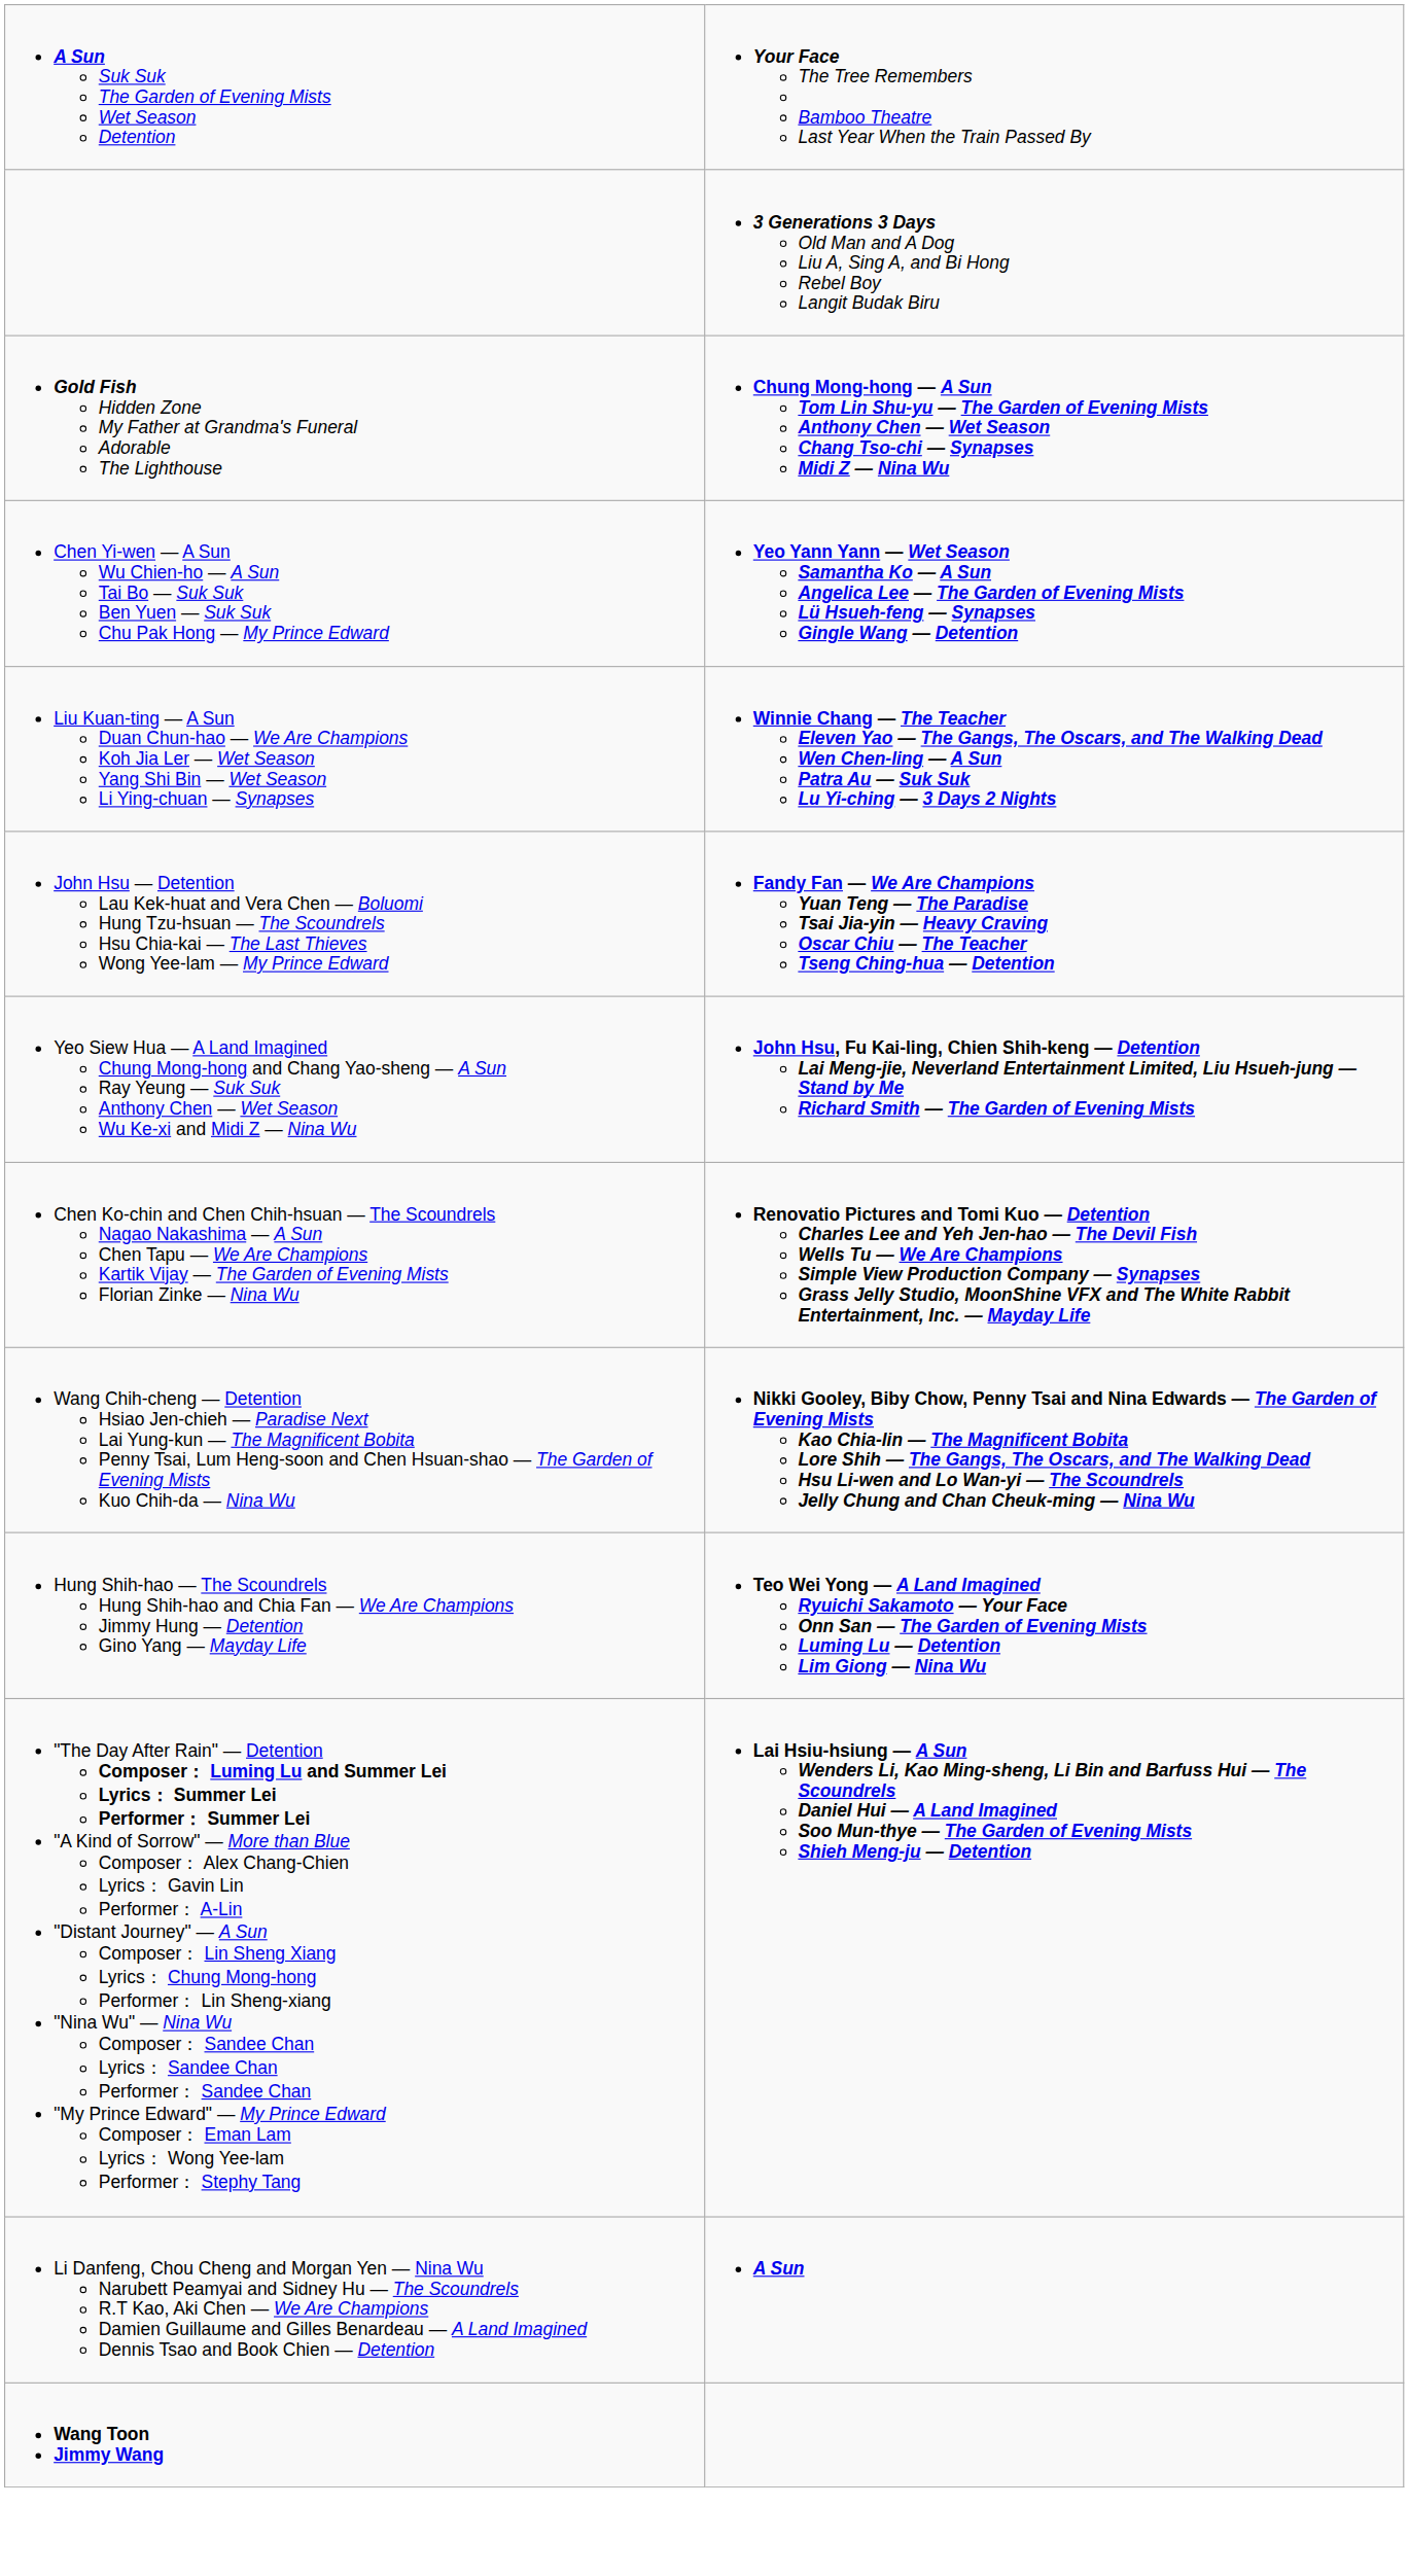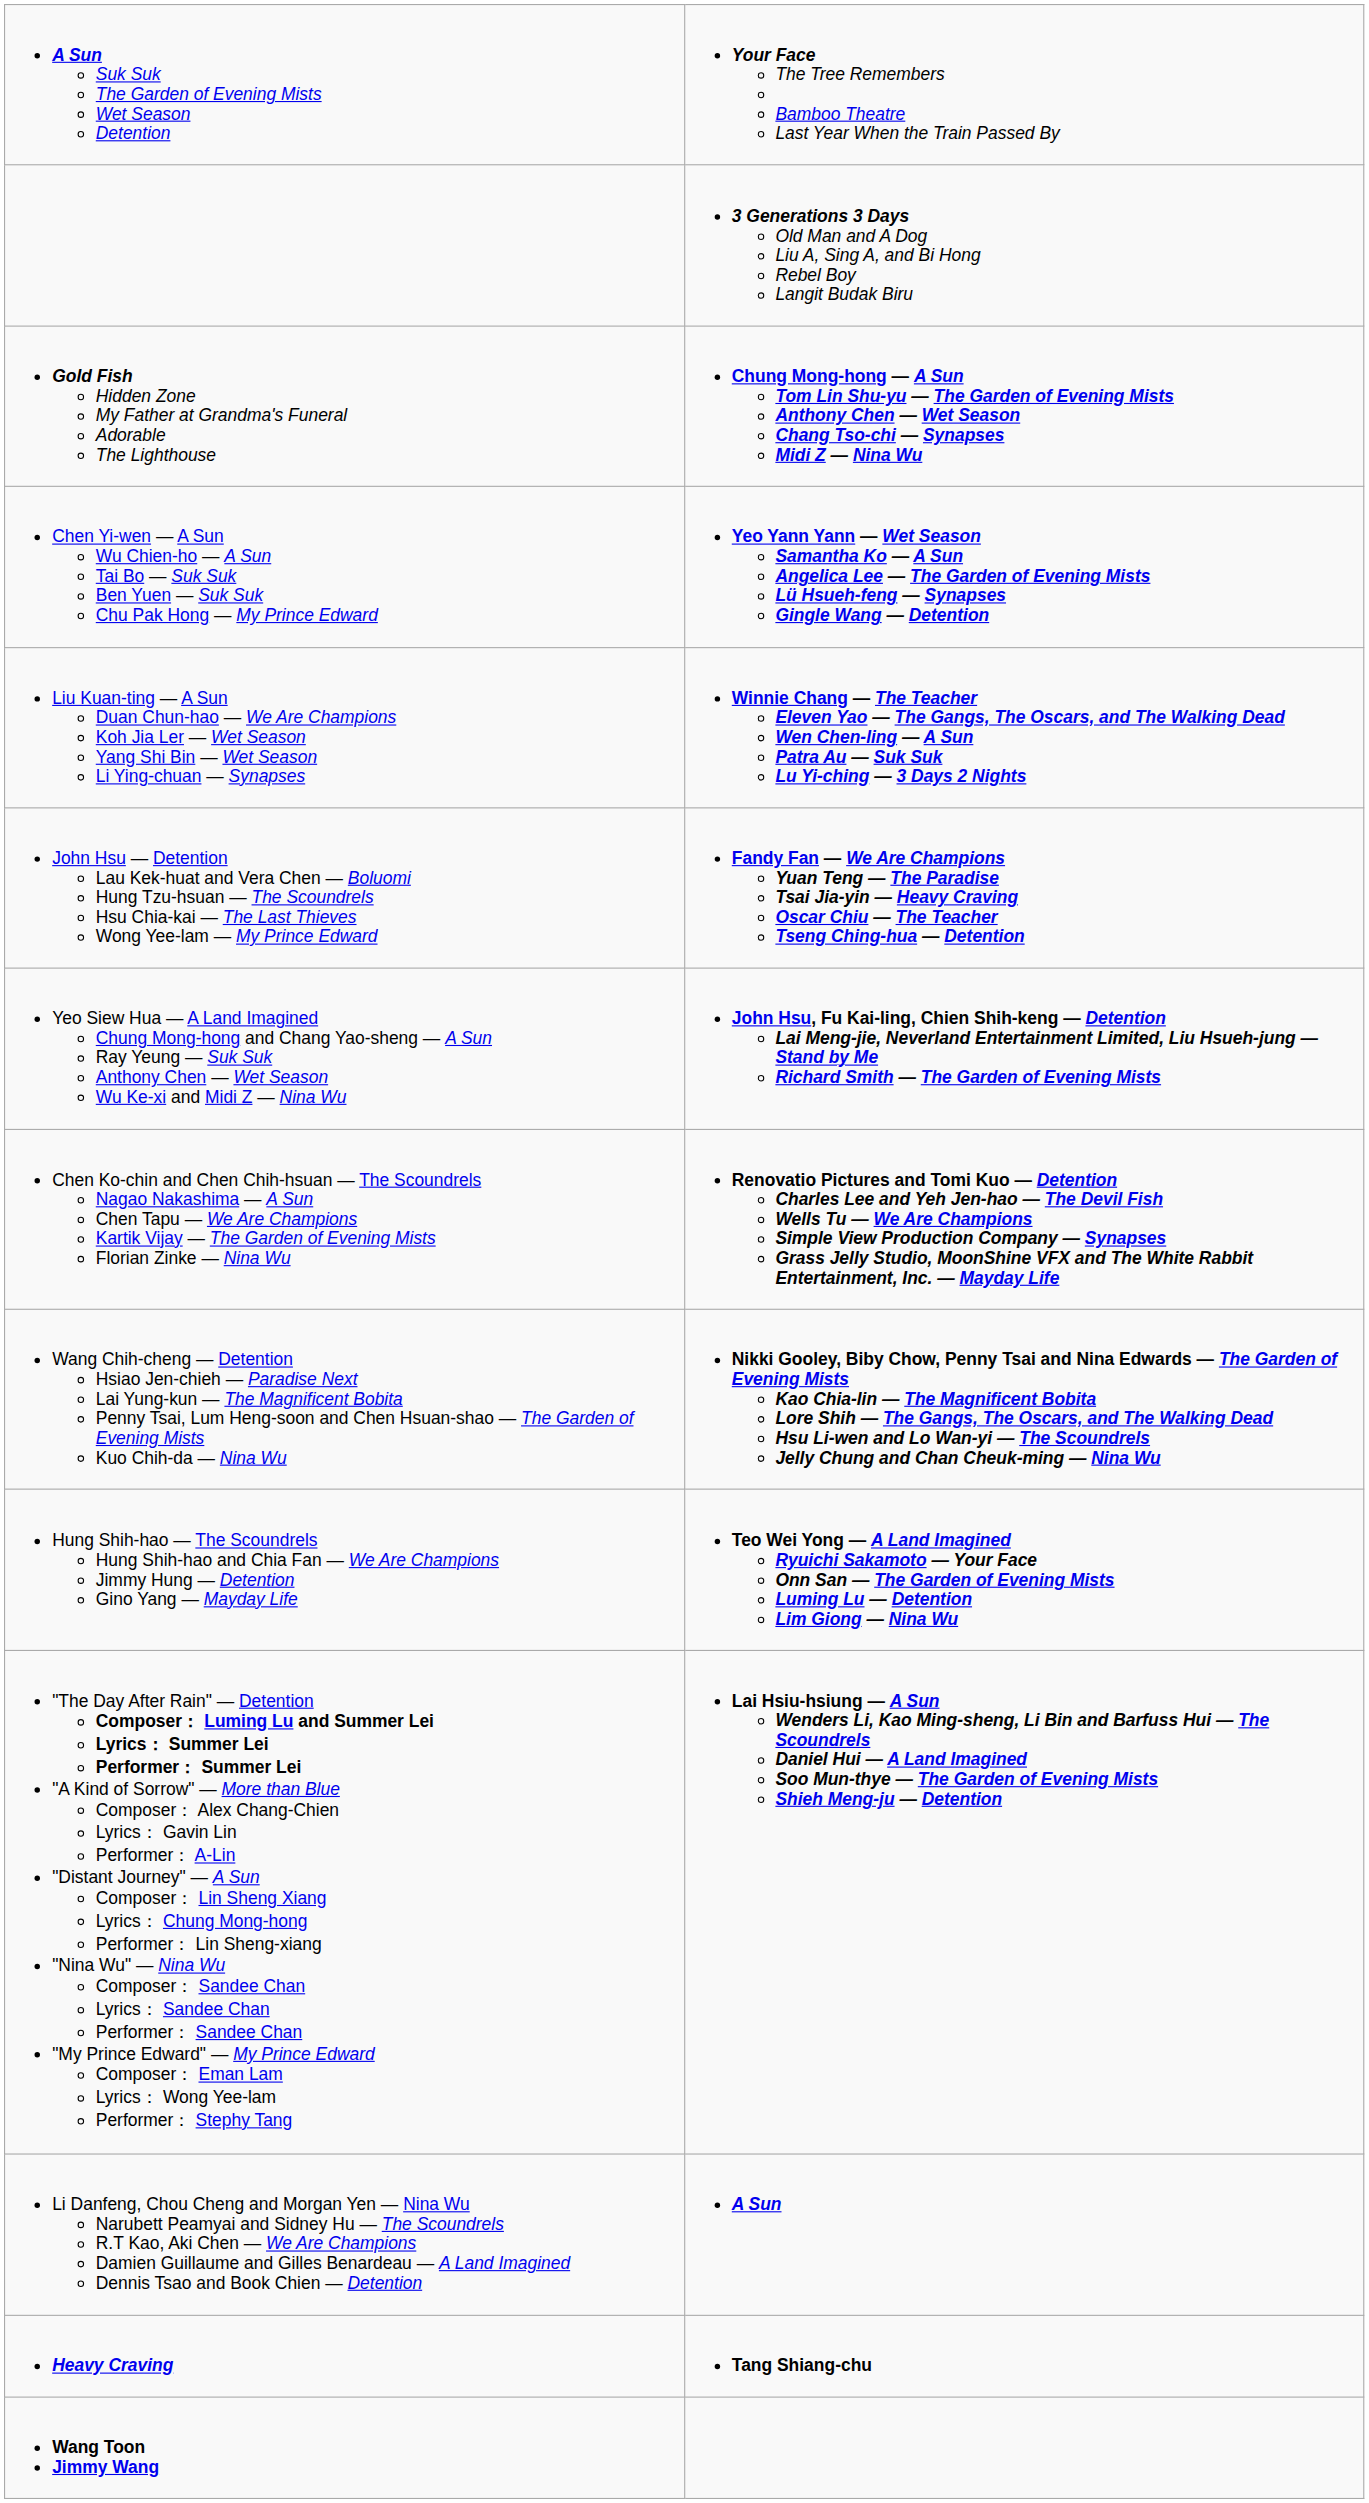+ row: Heavy Craving | Tang Shiang-chu
